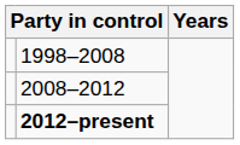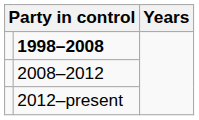1998–2008 | column 2: normal -> bold
2012–present | column 2: bold -> normal
